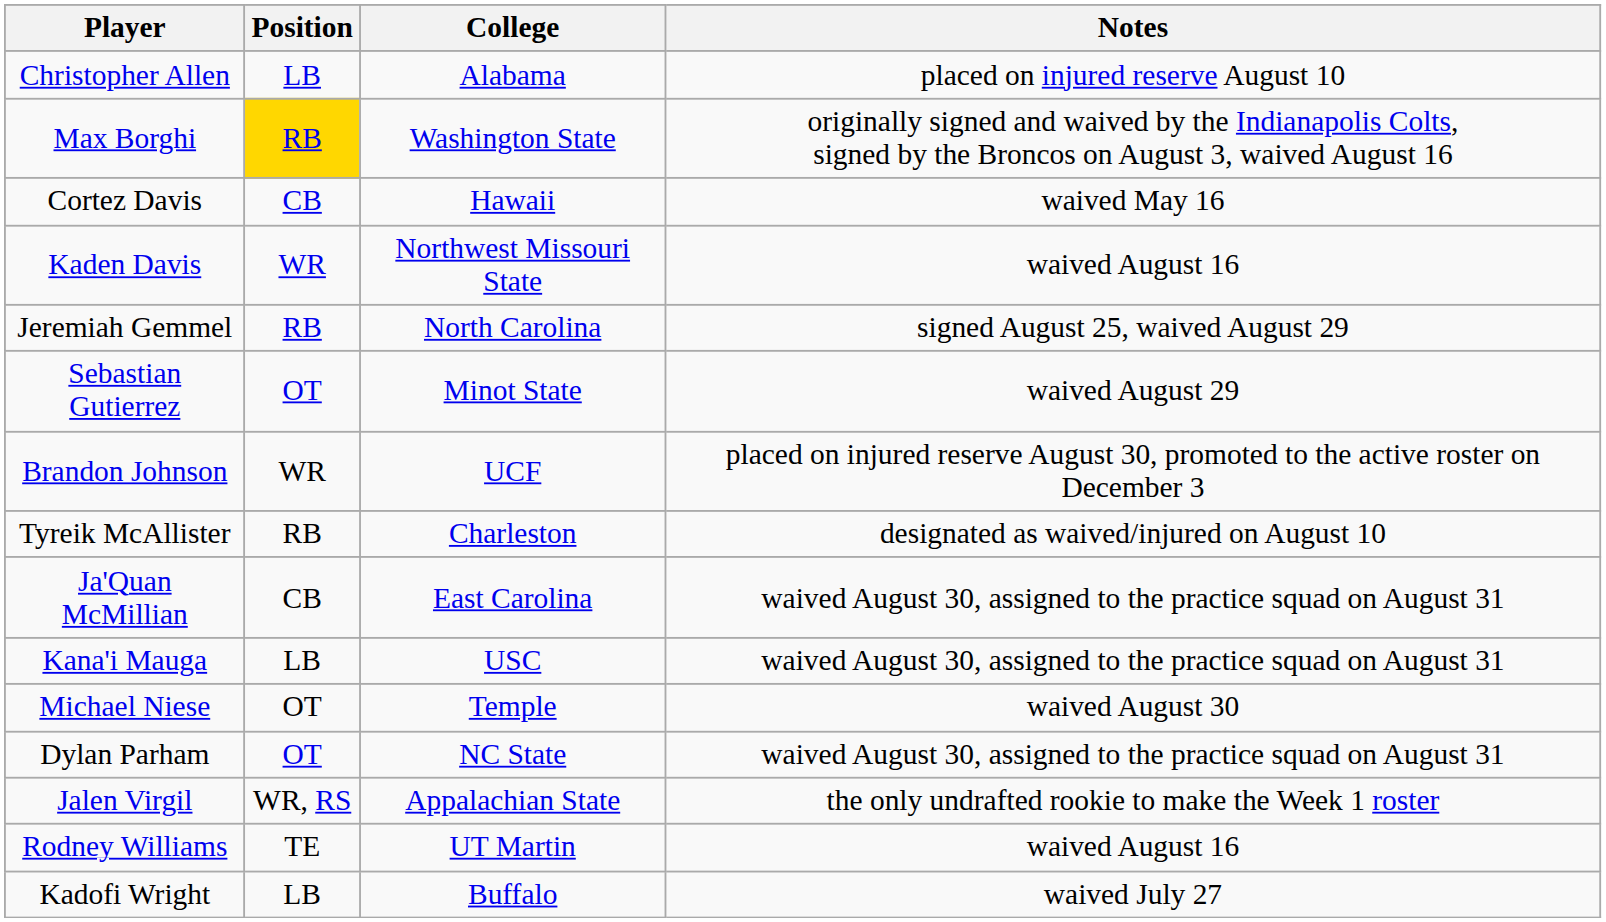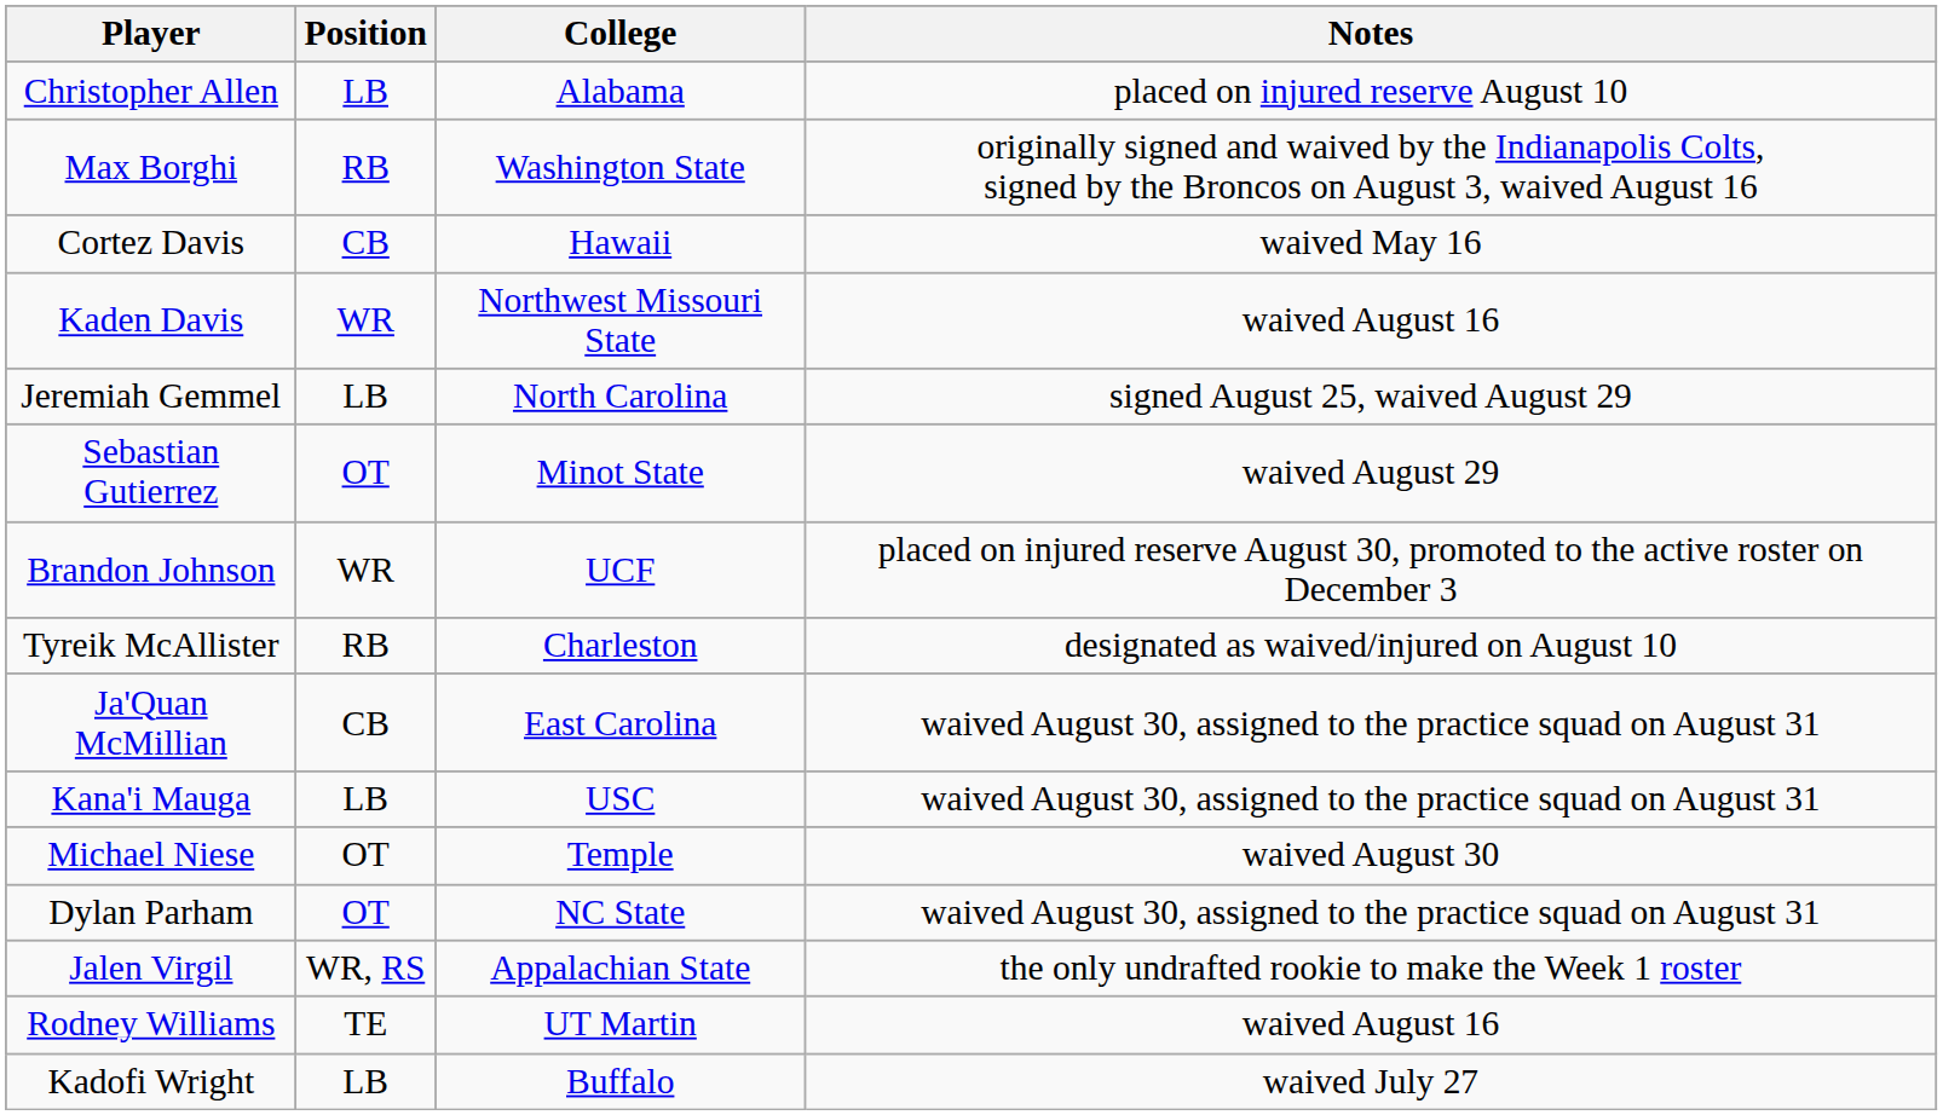Max Borghi | Position: gold background -> no background
Jeremiah Gemmel | Position: RB -> LB
